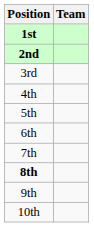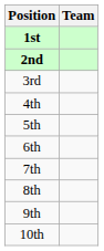8th | Position: bold -> normal
